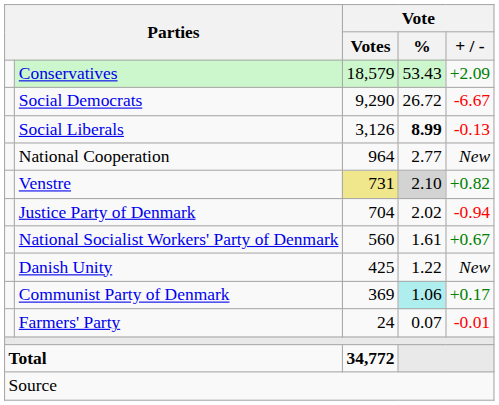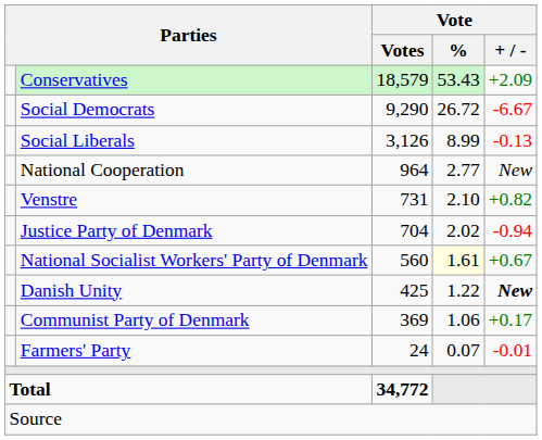Social Liberals | Vote / %: bold -> normal
Venstre | Vote / Votes: khaki background -> no background
Venstre | Vote / %: lightgrey background -> no background
National Socialist Workers' Party of Denmark | Vote / %: no background -> lightyellow background
Danish Unity | Vote / + / -: normal -> bold
Communist Party of Denmark | Vote / %: paleturquoise background -> no background
